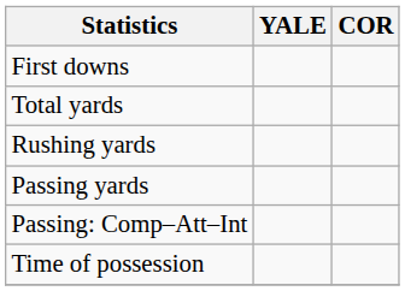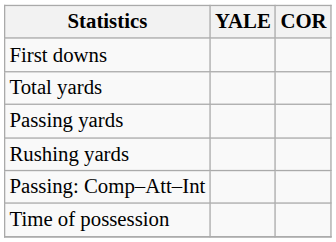rows swapped: Rushing yards <-> Passing yards
